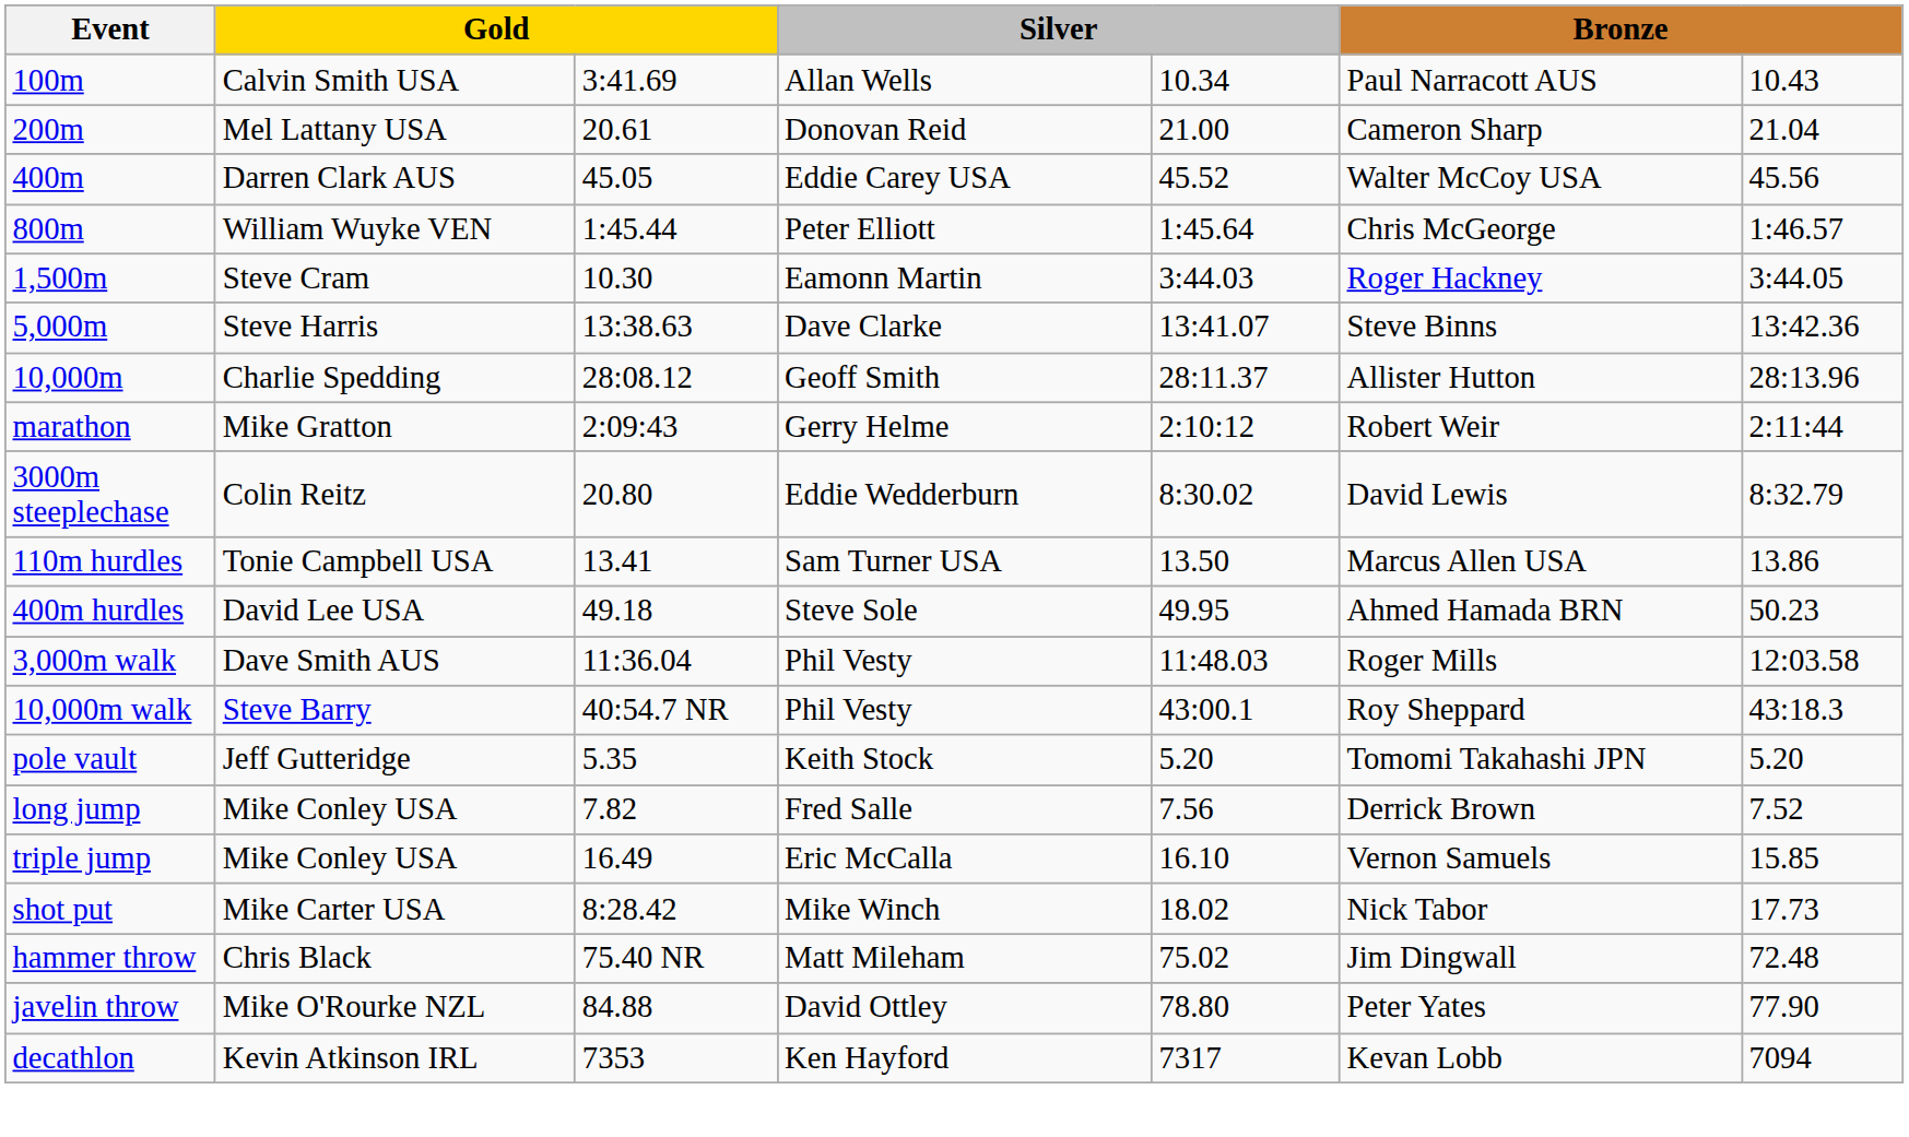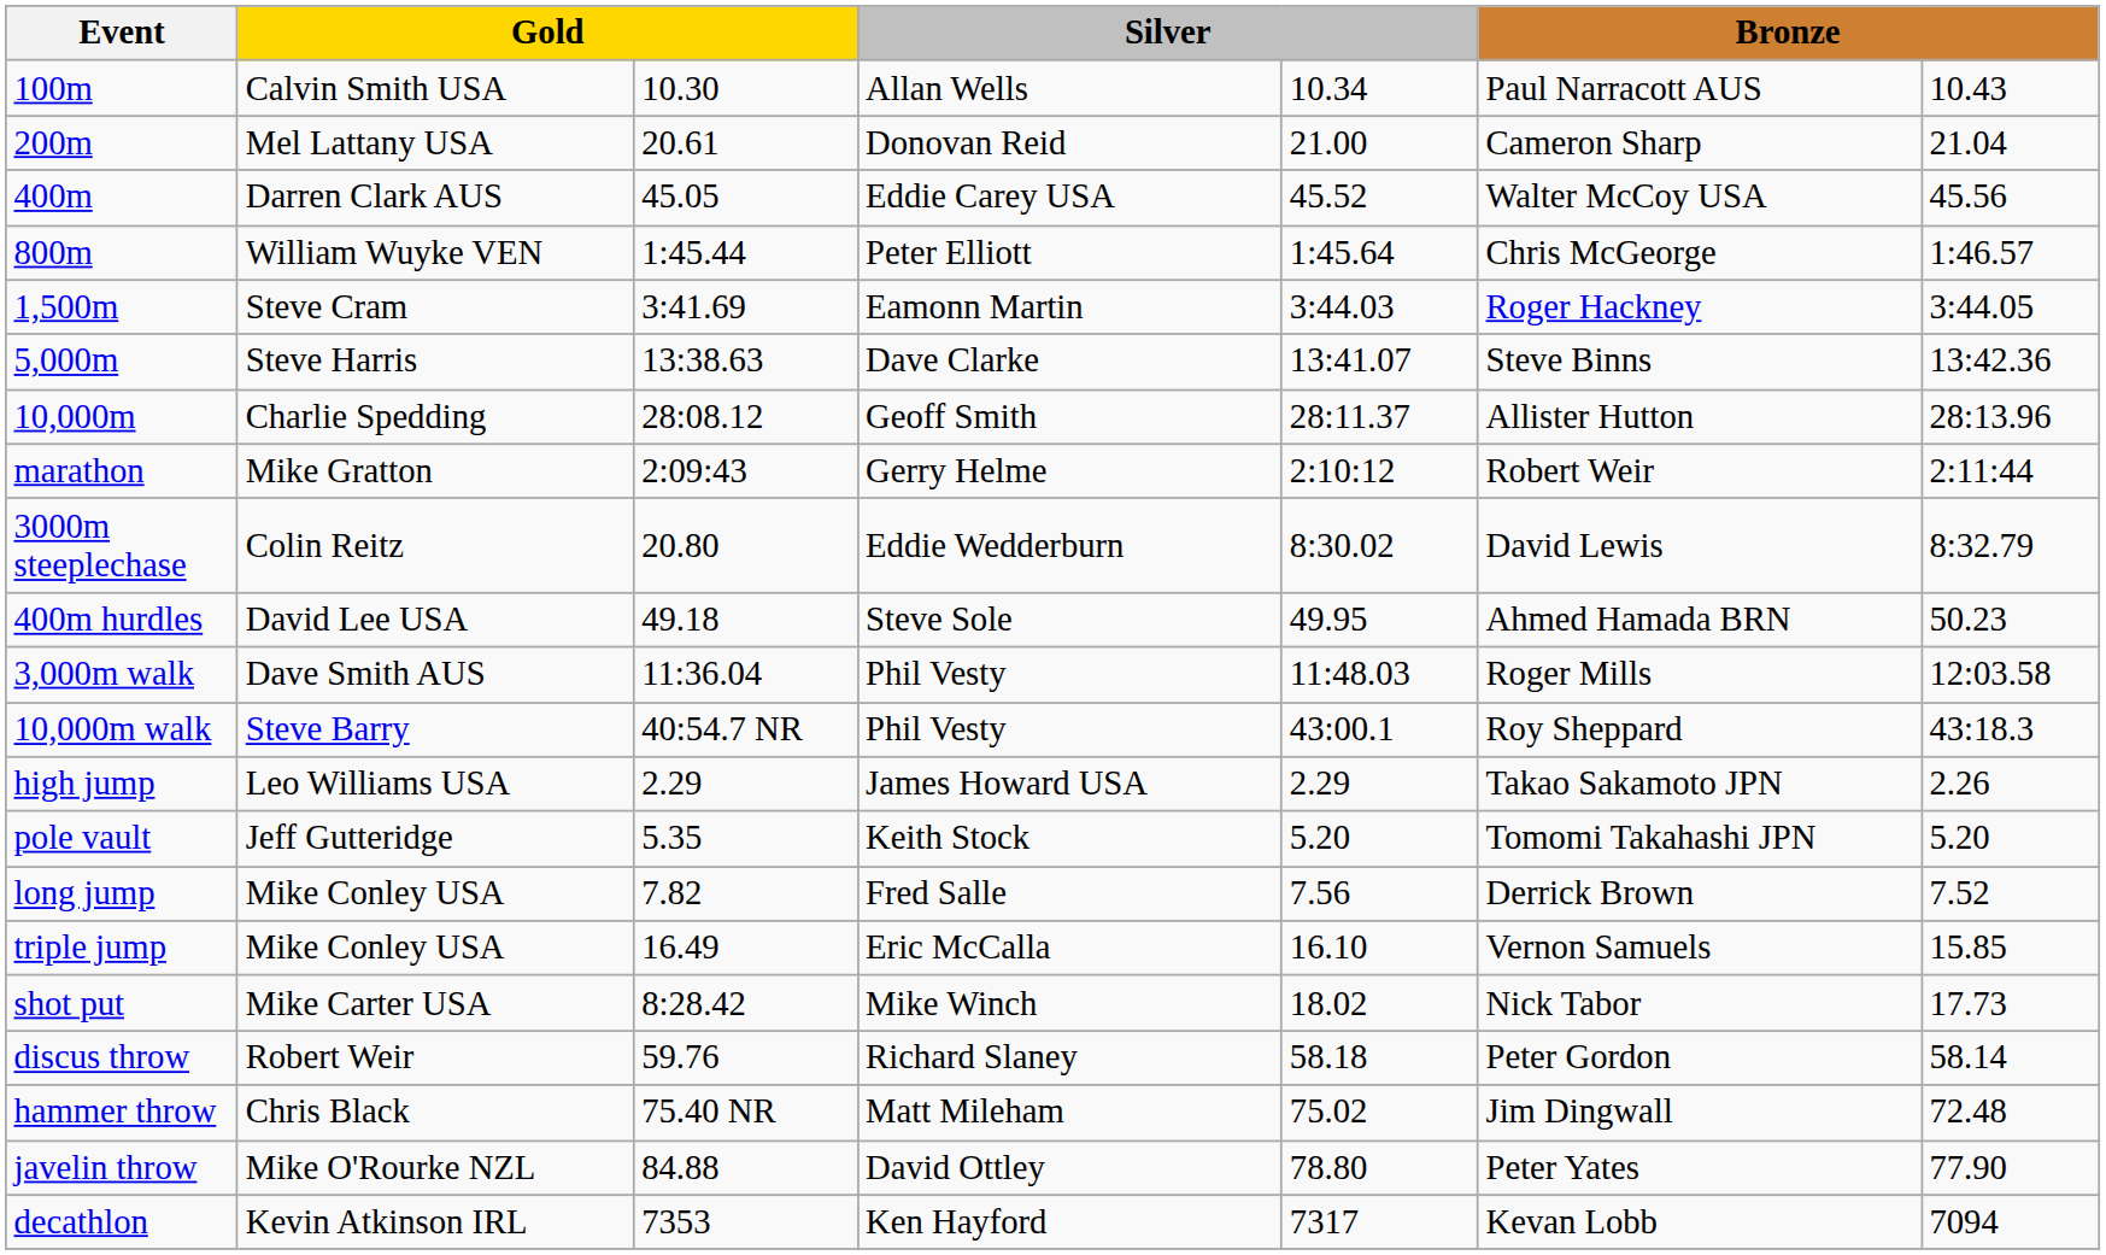100m | column 3: 3:41.69 -> 10.30
1,500m | column 3: 10.30 -> 3:41.69
- row: 110m hurdles | Tonie Campbell USA | 13.41 | Sam Turner USA | 13.50 | Marcus Allen USA | 13.86
+ row: high jump | Leo Williams USA | 2.29 | James Howard USA | 2.29 | Takao Sakamoto JPN | 2.26
+ row: discus throw | Robert Weir | 59.76 | Richard Slaney | 58.18 | Peter Gordon | 58.14
